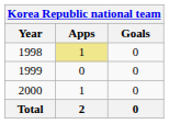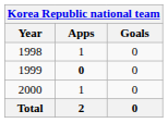1998 | Apps: khaki background -> no background
1999 | Apps: normal -> bold
